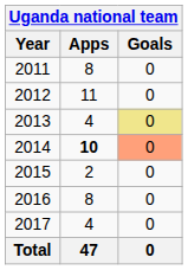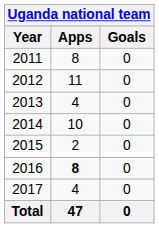2013 | Goals: khaki background -> no background
2014 | Apps: bold -> normal
2014 | Goals: lightsalmon background -> no background
2016 | Apps: normal -> bold
